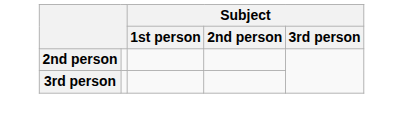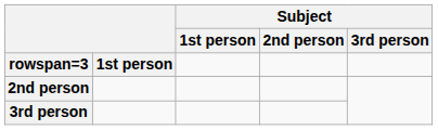+ row: rowspan=3 | 1st person
